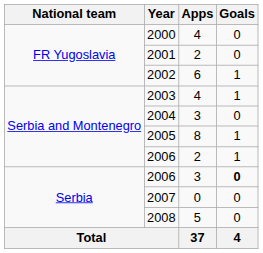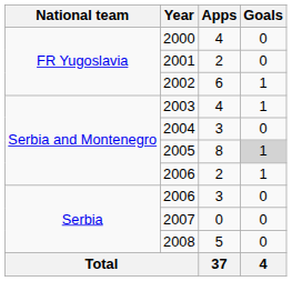2005 | Goals: no background -> lightgrey background
2006 / 3 | Goals: bold -> normal
